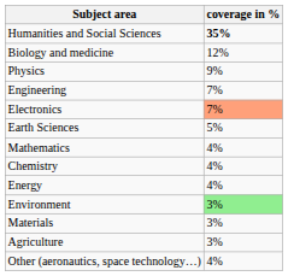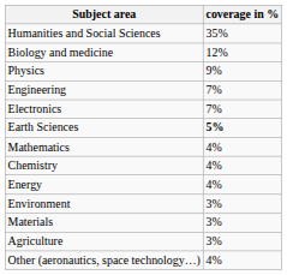Humanities and Social Sciences | coverage in %: bold -> normal
Electronics | coverage in %: lightsalmon background -> no background
Earth Sciences | coverage in %: normal -> bold
Environment | coverage in %: lightgreen background -> no background
